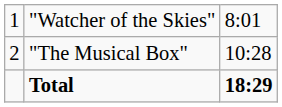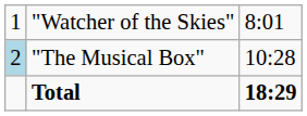"The Musical Box" | column 1: no background -> lightblue background
